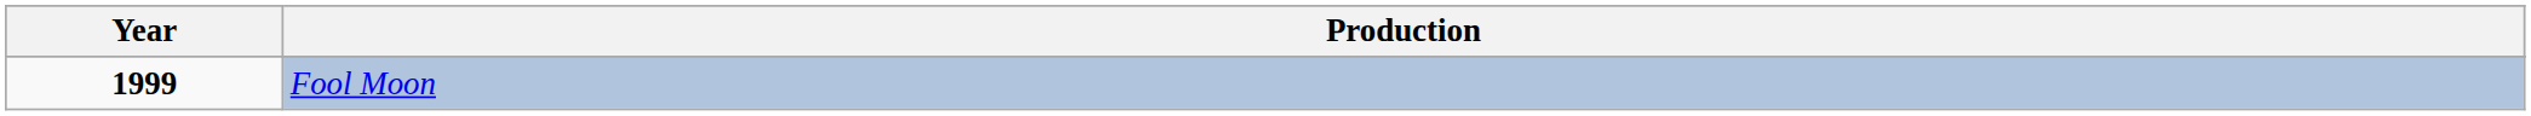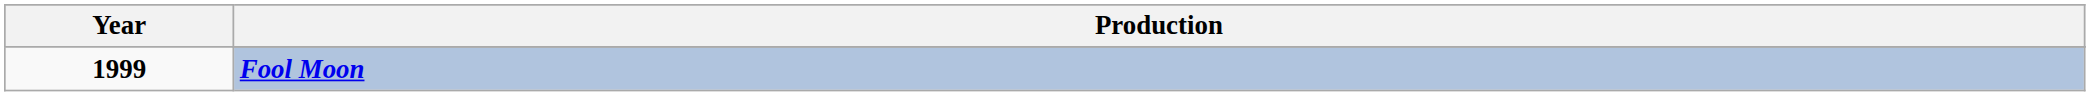Fool Moon | Production: normal -> bold
